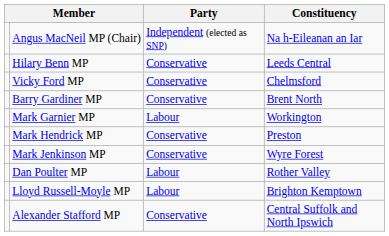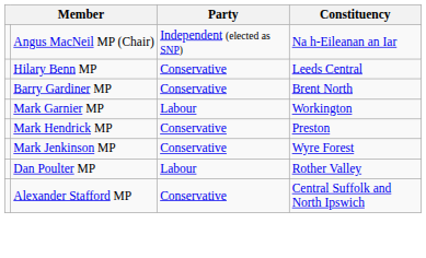- row: Vicky Ford MP | Conservative | Chelmsford
- row: Lloyd Russell-Moyle MP | Labour | Brighton Kemptown
